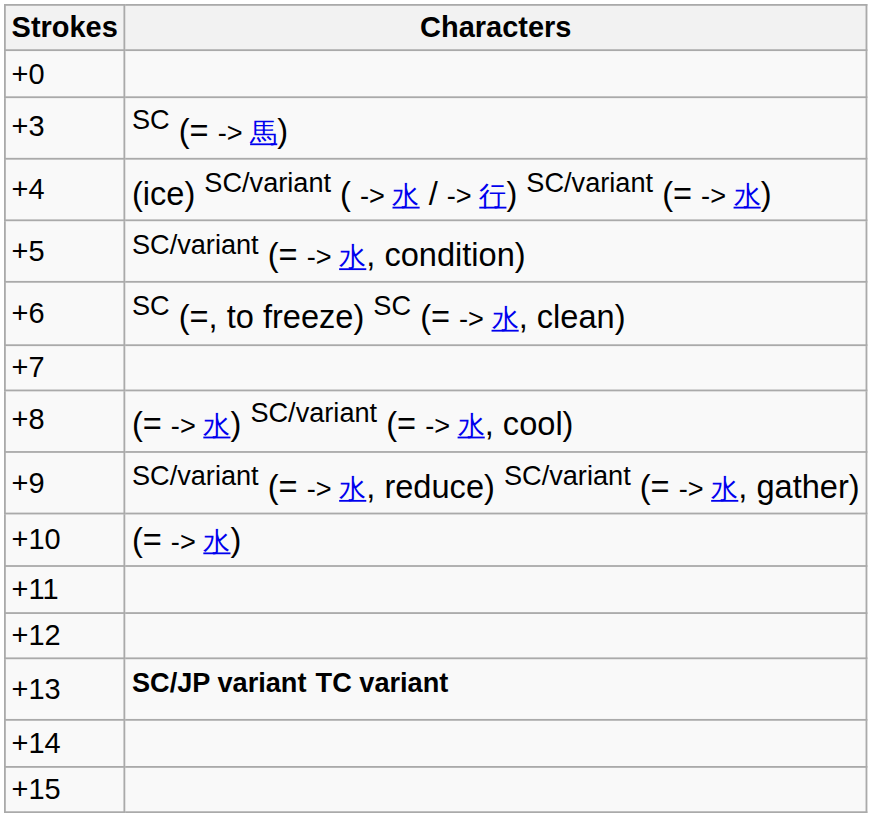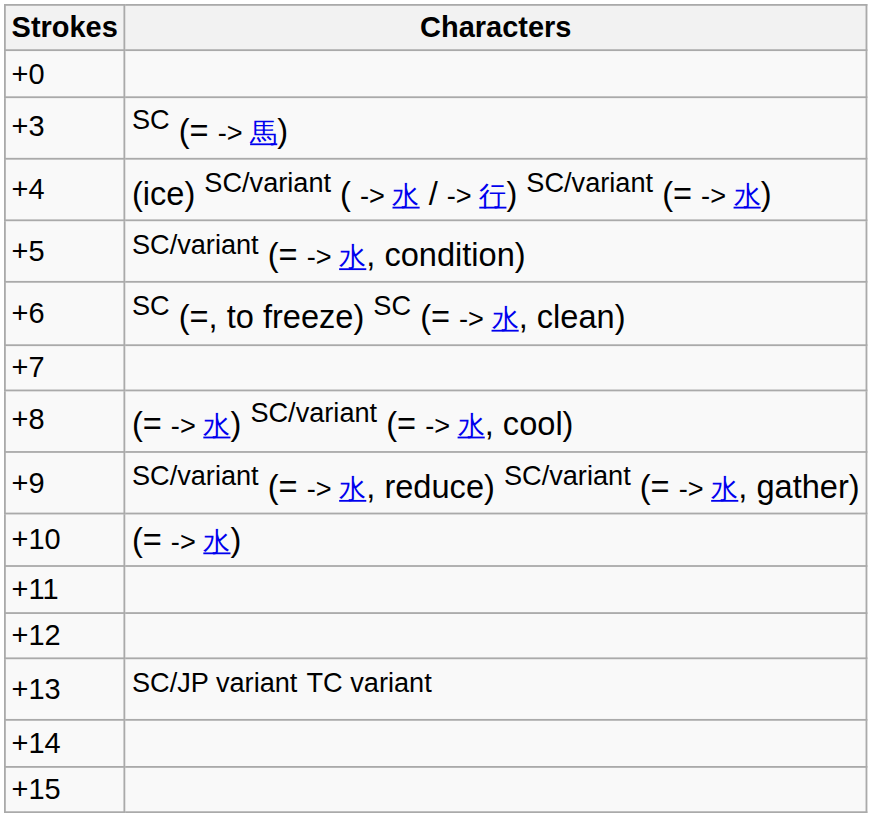+13 | Characters: bold -> normal
